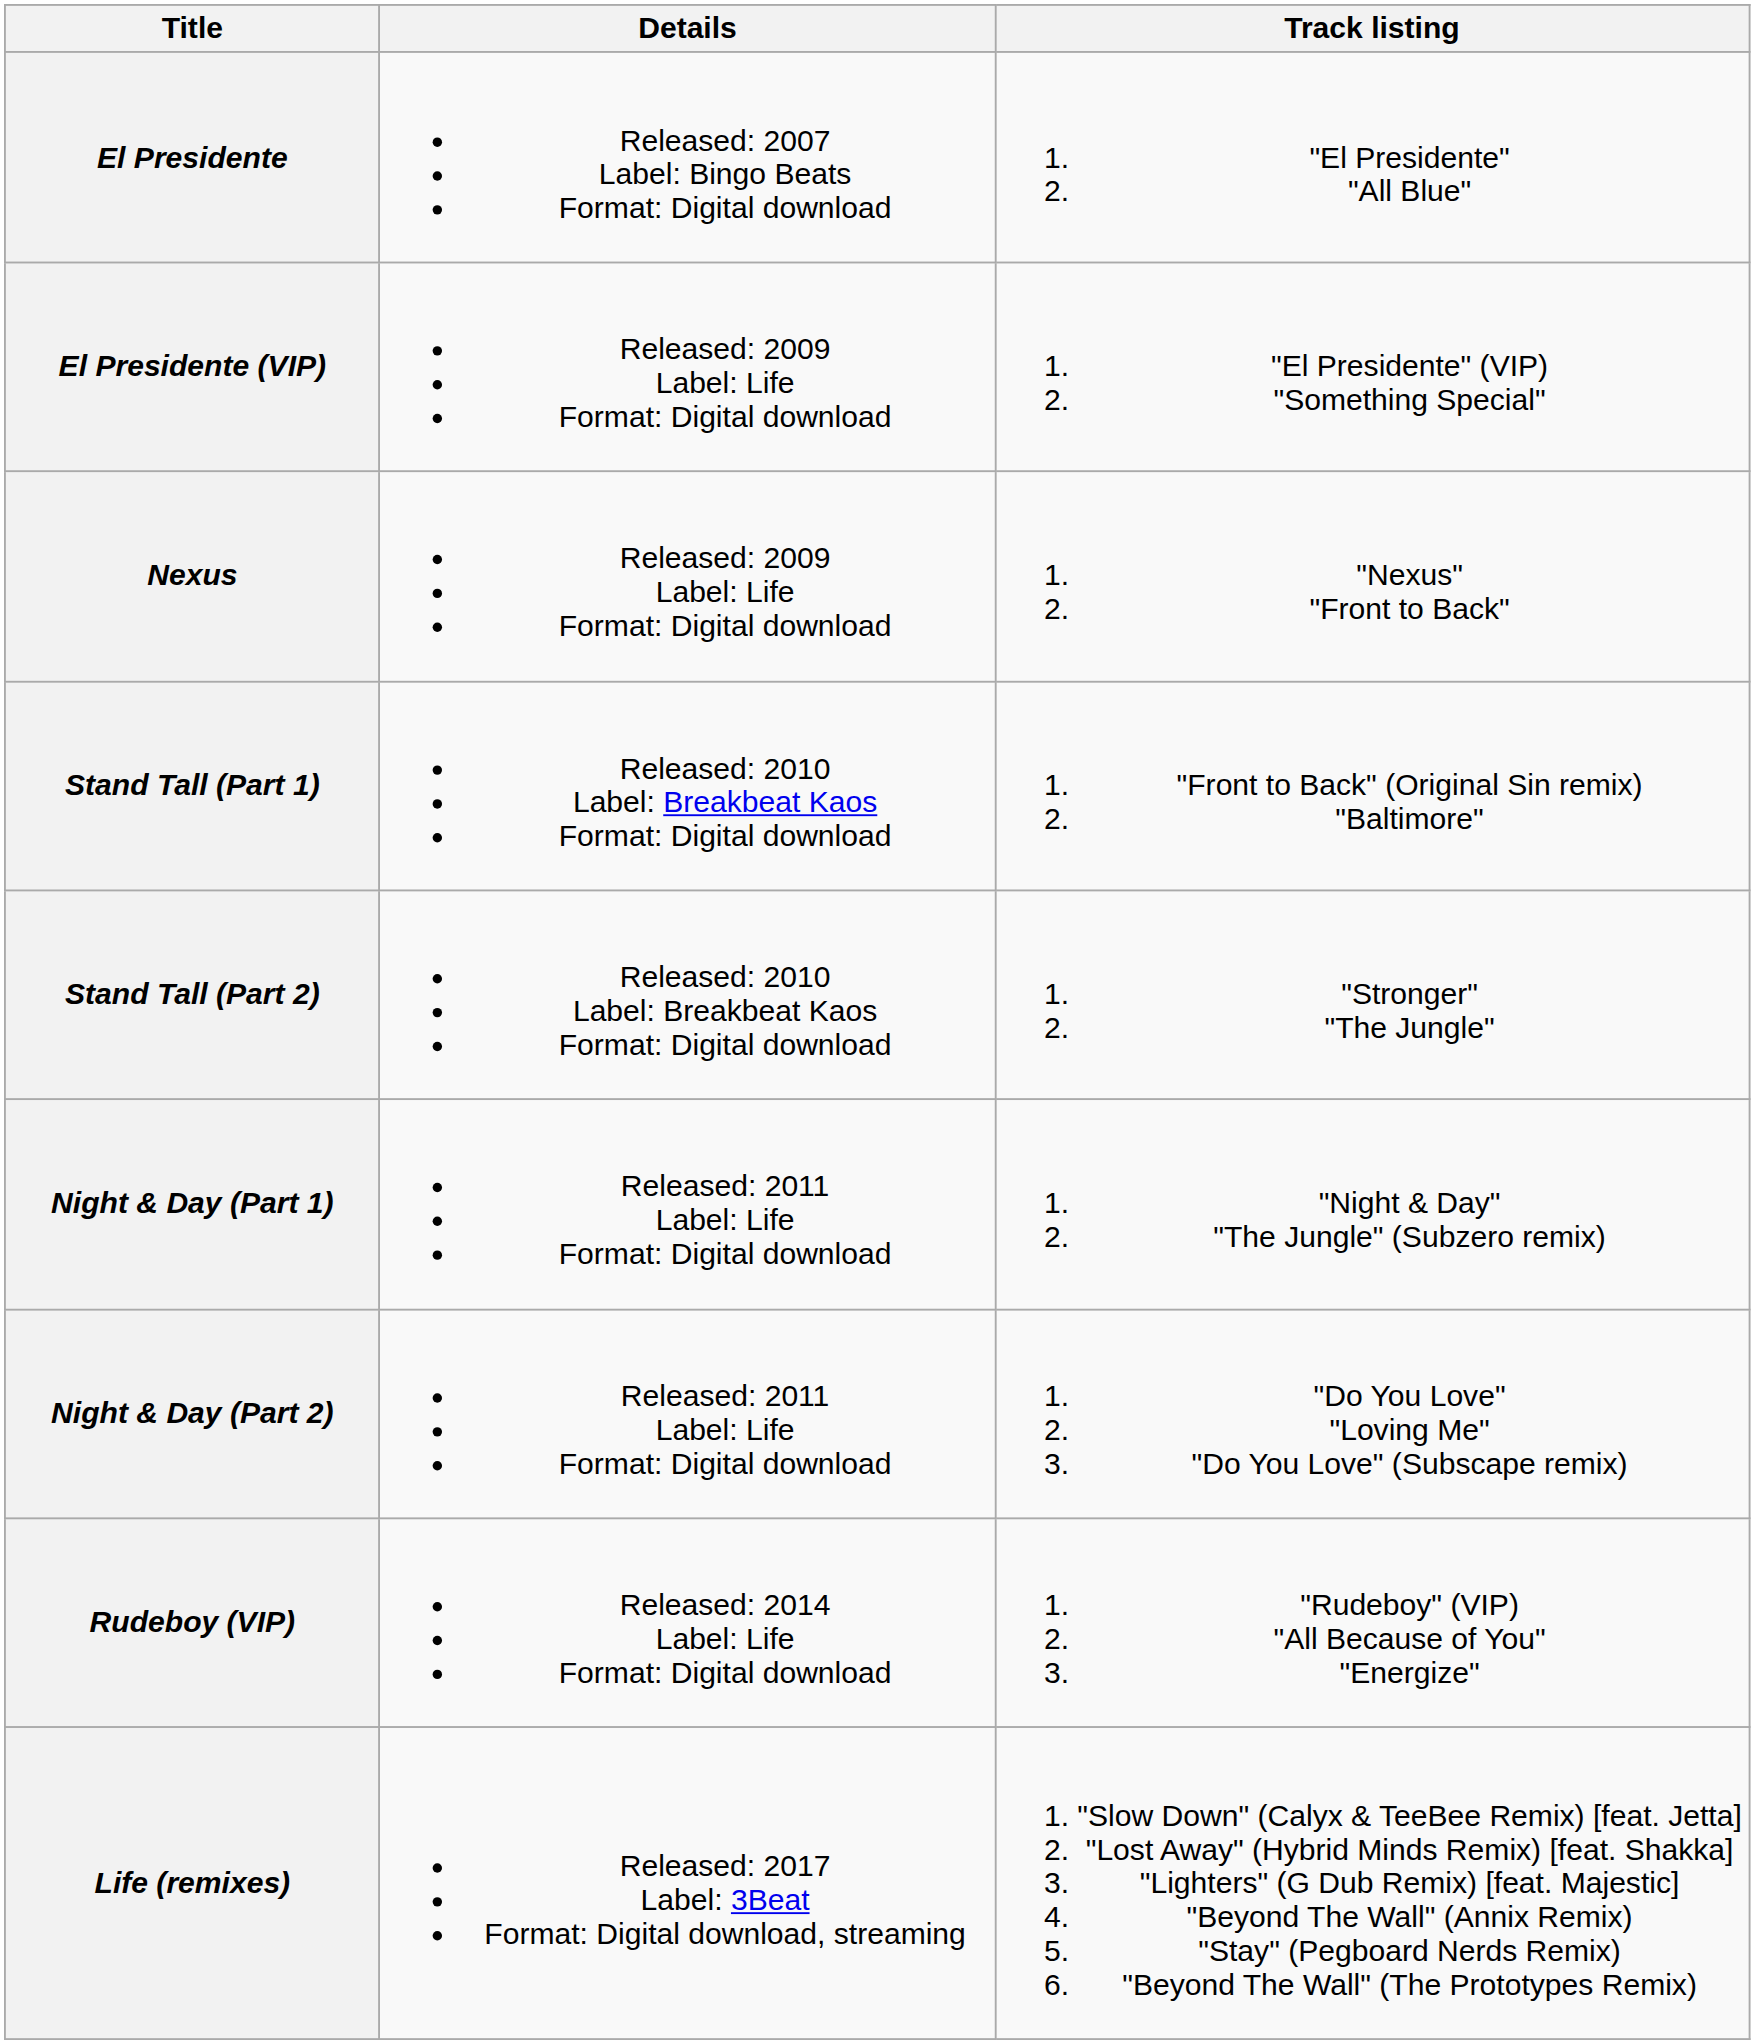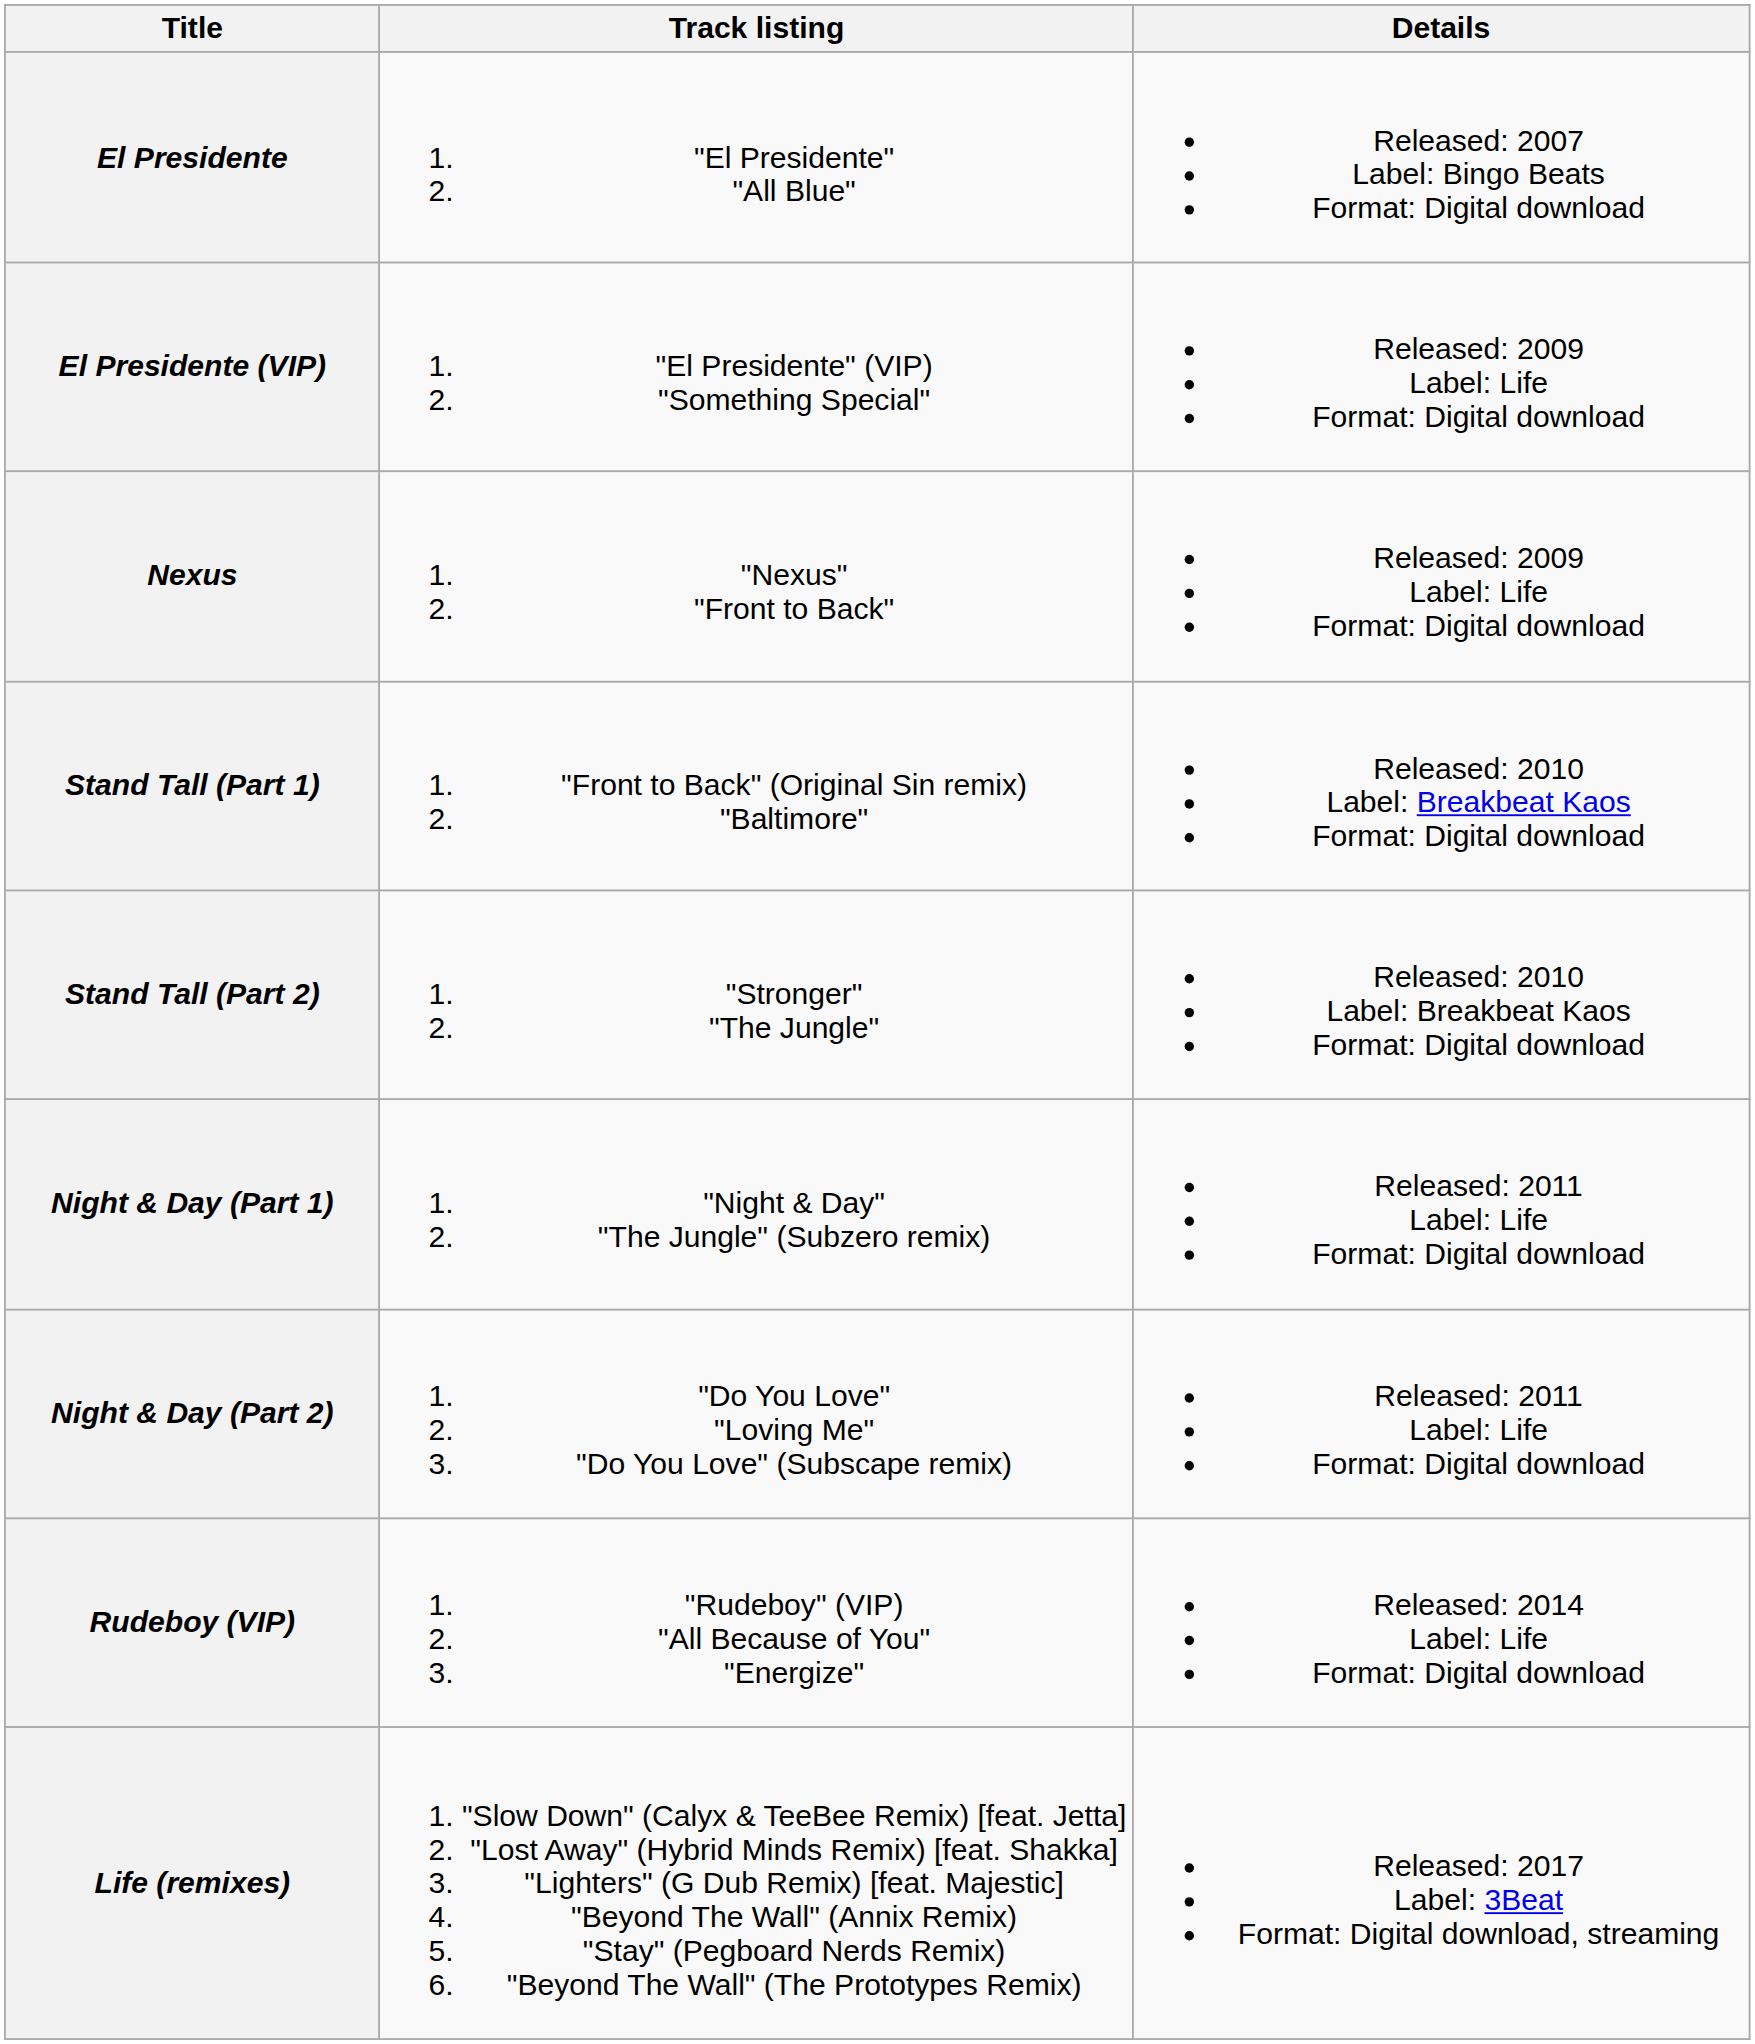columns swapped: Details <-> Track listing
